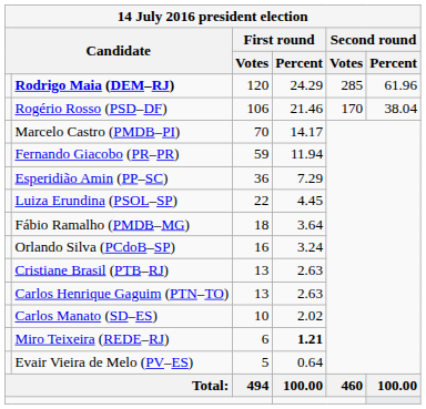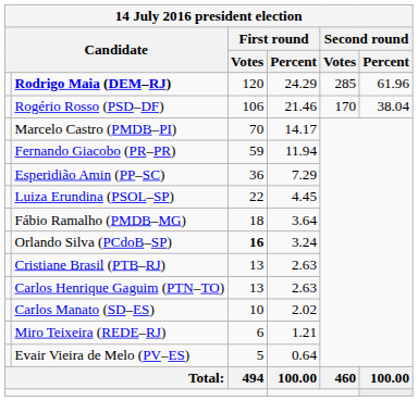Orlando Silva (PCdoB–SP) | First round / Votes: normal -> bold
Miro Teixeira (REDE–RJ) | First round / Percent: bold -> normal
